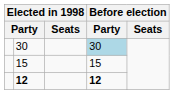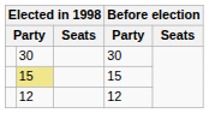row 3 | column 4: lightblue background -> no background
row 4 | column 2: no background -> khaki background
row 5 | column 2: bold -> normal
row 5 | column 4: bold -> normal
